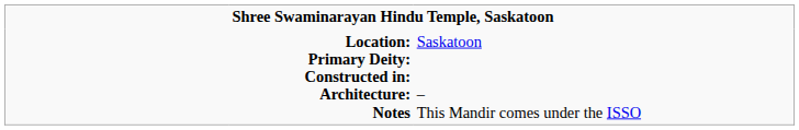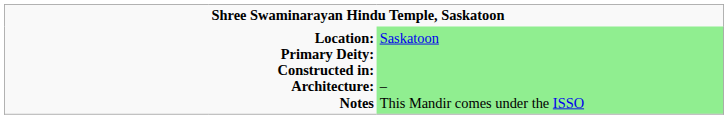Location: Primary Deity: Constructed in: Architecture: Notes | column 3: no background -> lightgreen background
